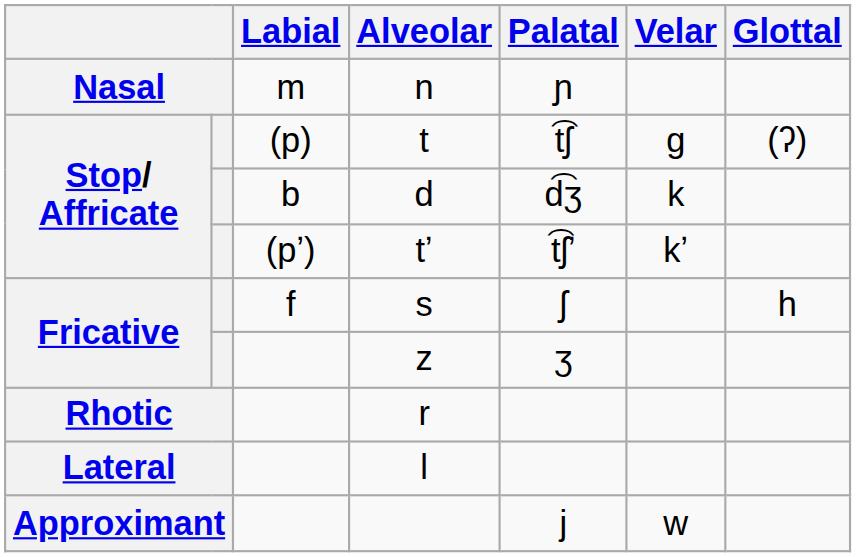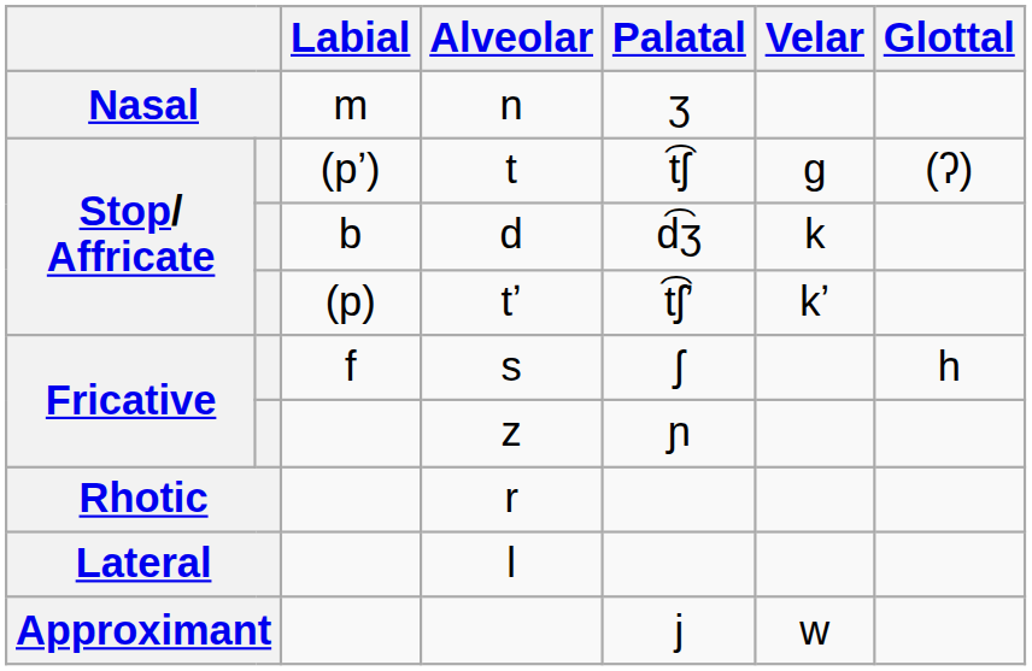n | Palatal: ɲ -> ʒ
t | Labial: (p) -> (pʼ)
tʼ | Labial: (pʼ) -> (p)
z | Palatal: ʒ -> ɲ
